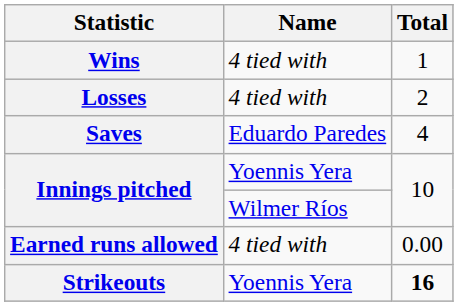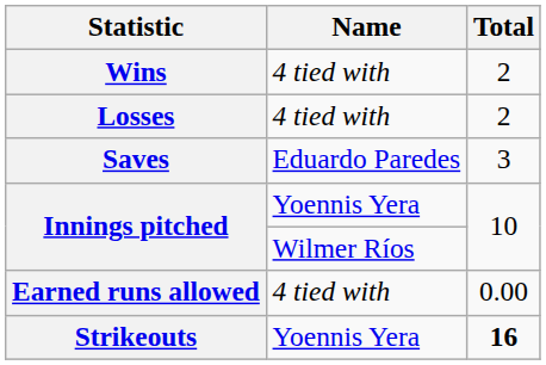Wins | Total: 1 -> 2
Saves | Total: 4 -> 3
